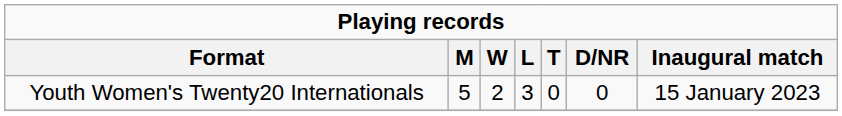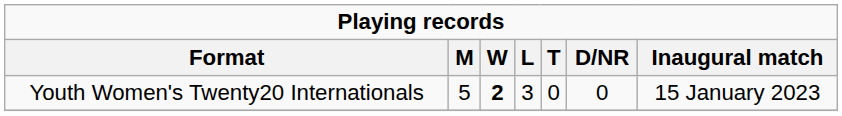Youth Women's Twenty20 Internationals | W: normal -> bold
